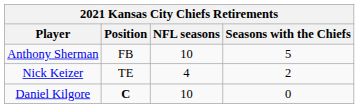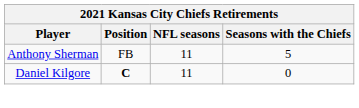Anthony Sherman | NFL seasons: 10 -> 11
- row: Nick Keizer | TE | 4 | 2
Daniel Kilgore | NFL seasons: 10 -> 11
